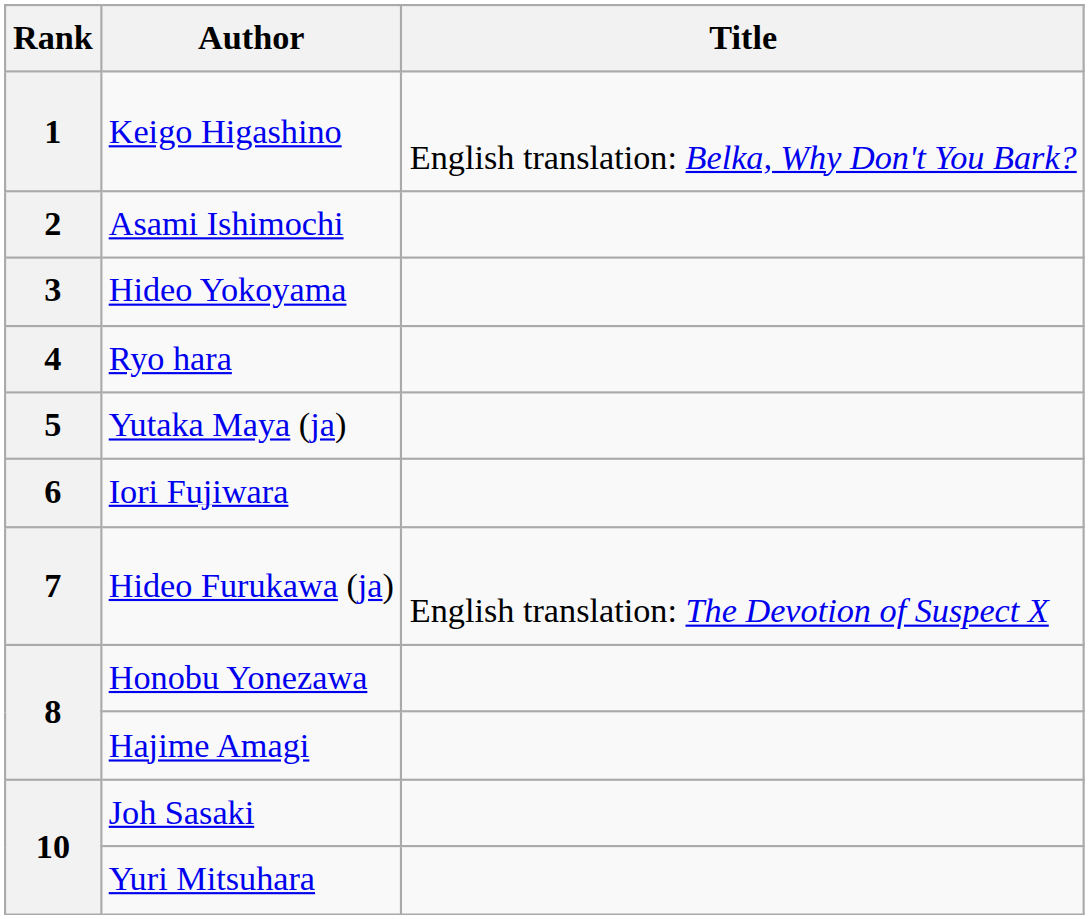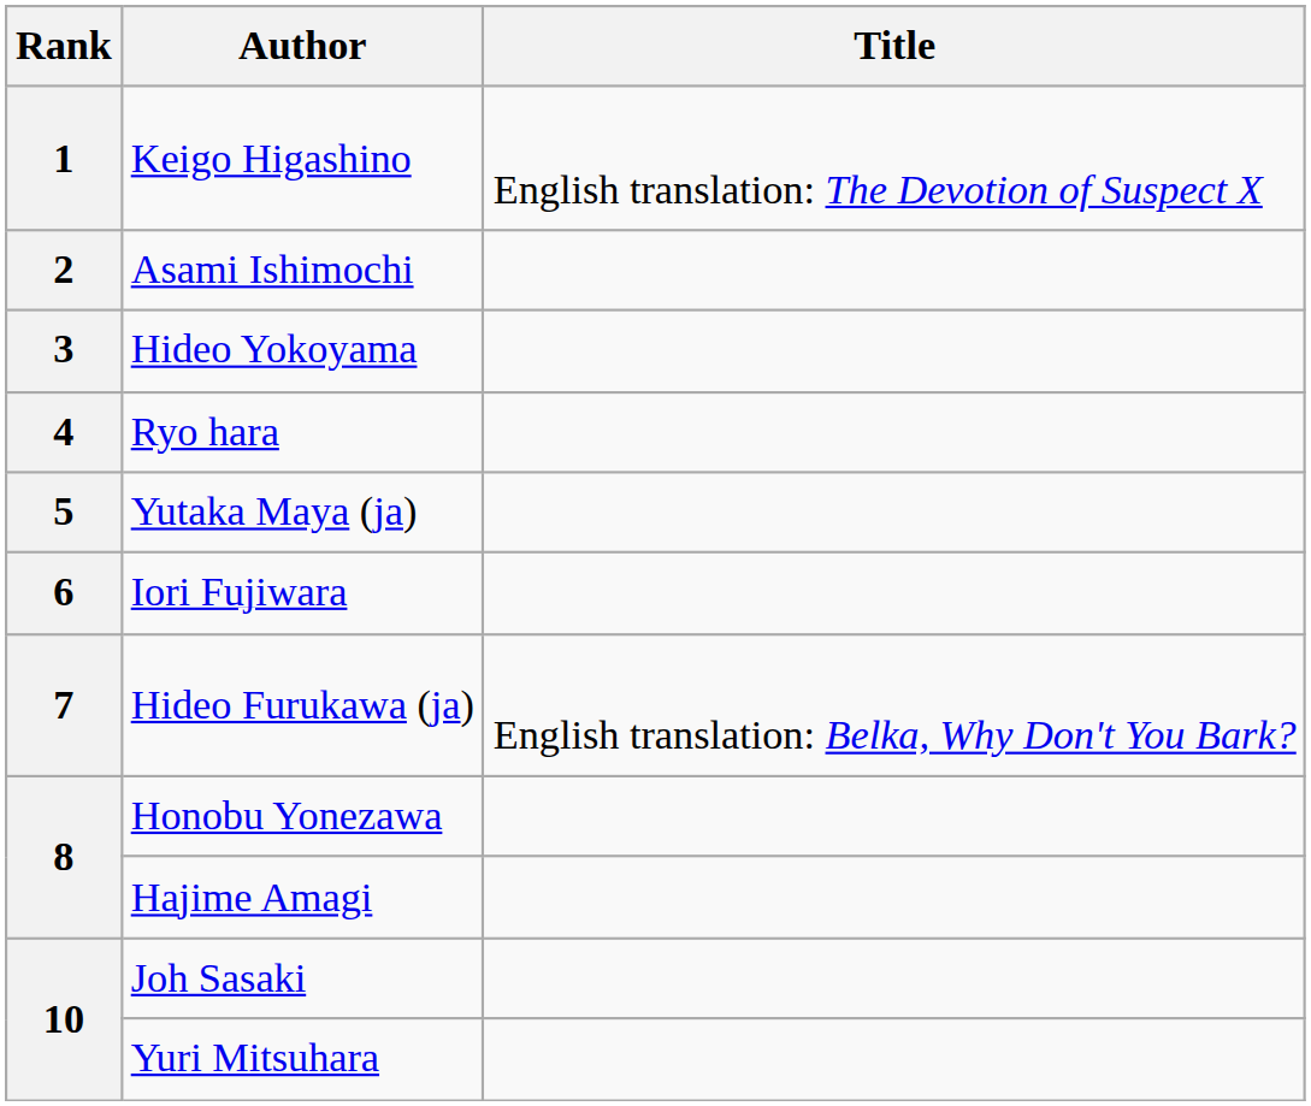Keigo Higashino | Title: English translation: Belka, Why Don't You Bark? -> English translation: The Devotion of Suspect X
Hideo Furukawa (ja) | Title: English translation: The Devotion of Suspect X -> English translation: Belka, Why Don't You Bark?
